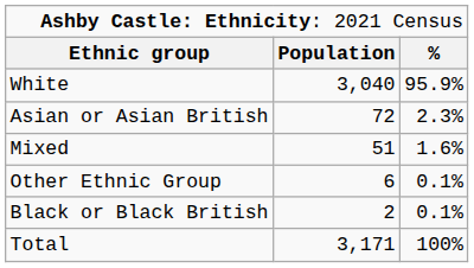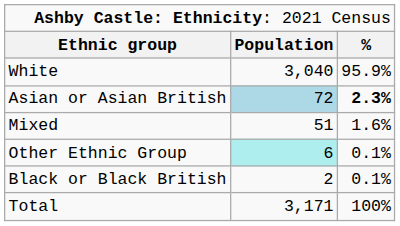Asian or Asian British | column 2: no background -> lightblue background
Asian or Asian British | column 3: normal -> bold
Other Ethnic Group | column 2: no background -> paleturquoise background
